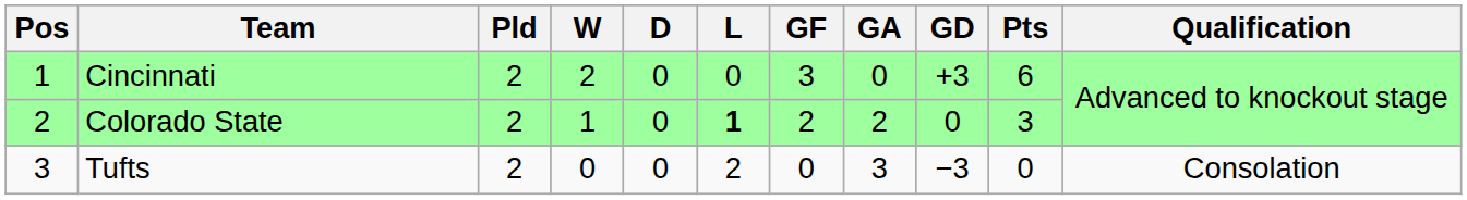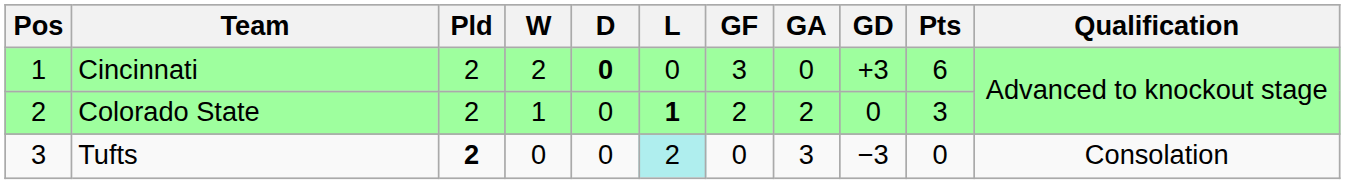Cincinnati | D: normal -> bold
Tufts | Pld: normal -> bold
Tufts | L: no background -> paleturquoise background
